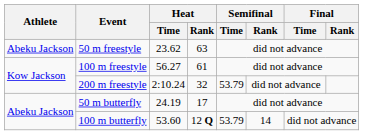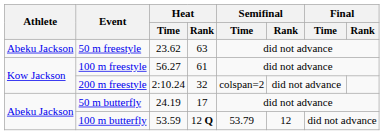200 m freestyle | Semifinal / Time: 53.79 -> colspan=2
100 m butterfly | Heat / Time: 53.60 -> 53.59
100 m butterfly | Semifinal / Rank: 14 -> 12
